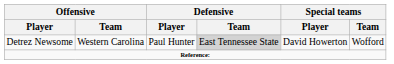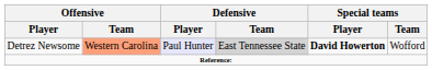Detrez Newsome | Offensive / Team: no background -> lightsalmon background
Detrez Newsome | Defensive / Player: no background -> lavender background
Detrez Newsome | Special teams / Player: normal -> bold
